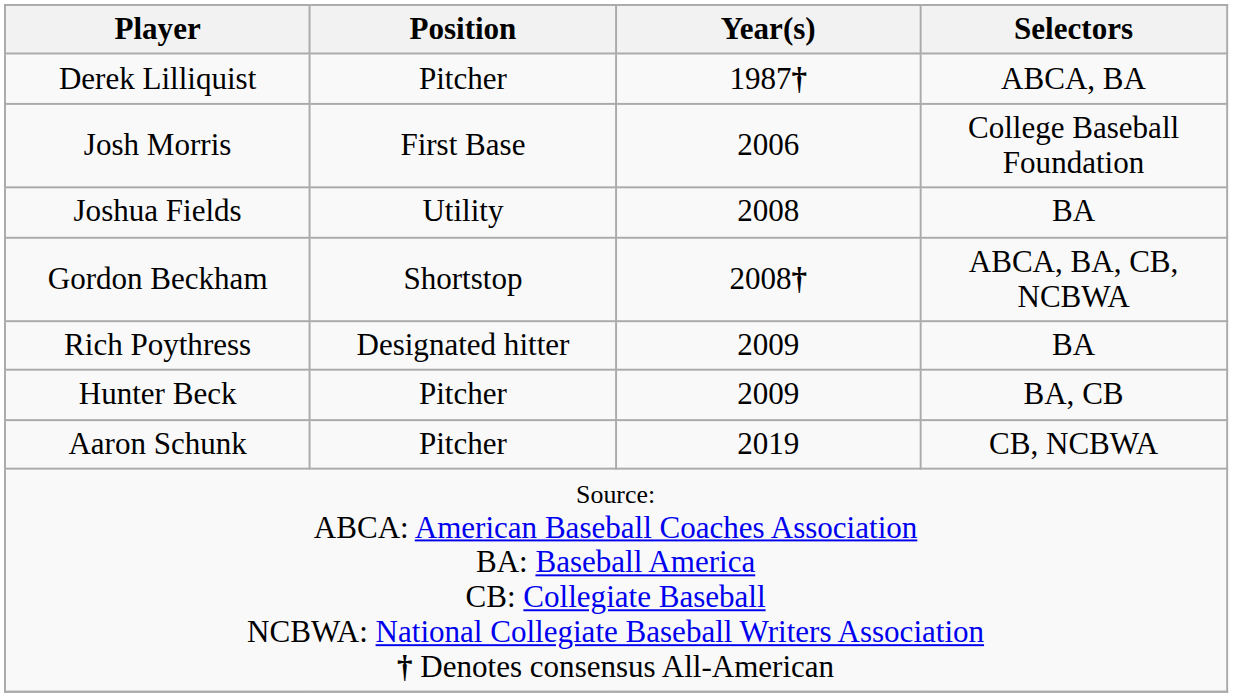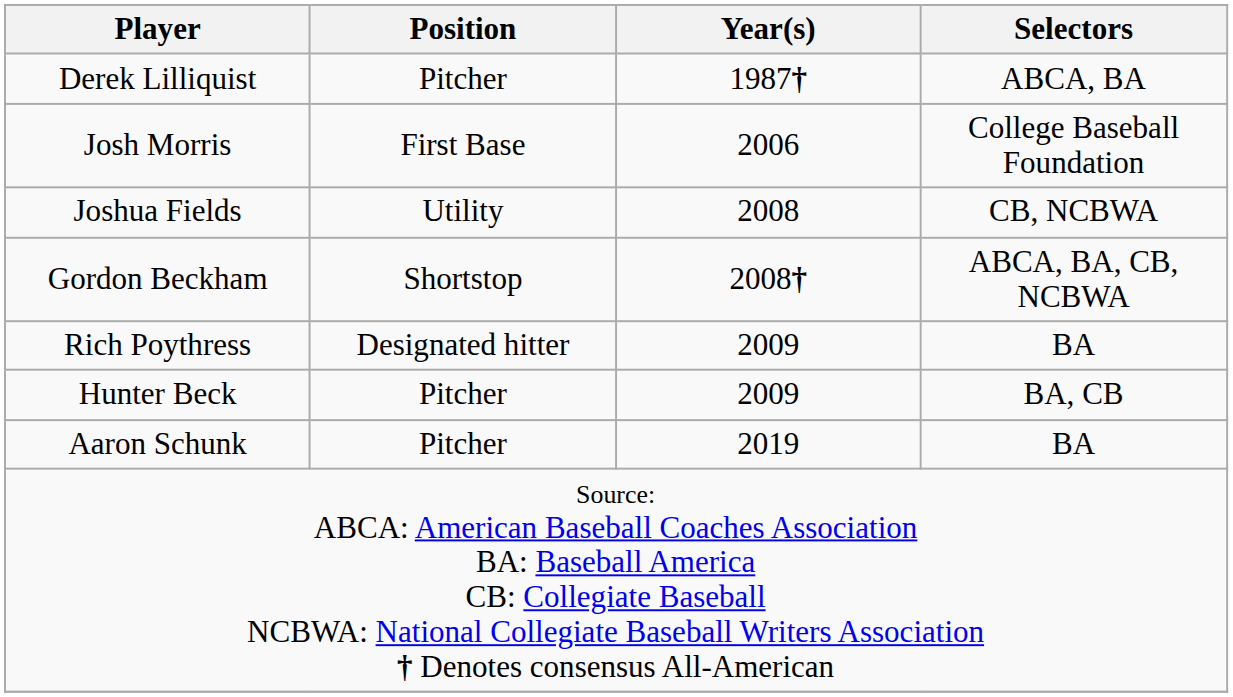Joshua Fields | Selectors: BA -> CB, NCBWA
Aaron Schunk | Selectors: CB, NCBWA -> BA
